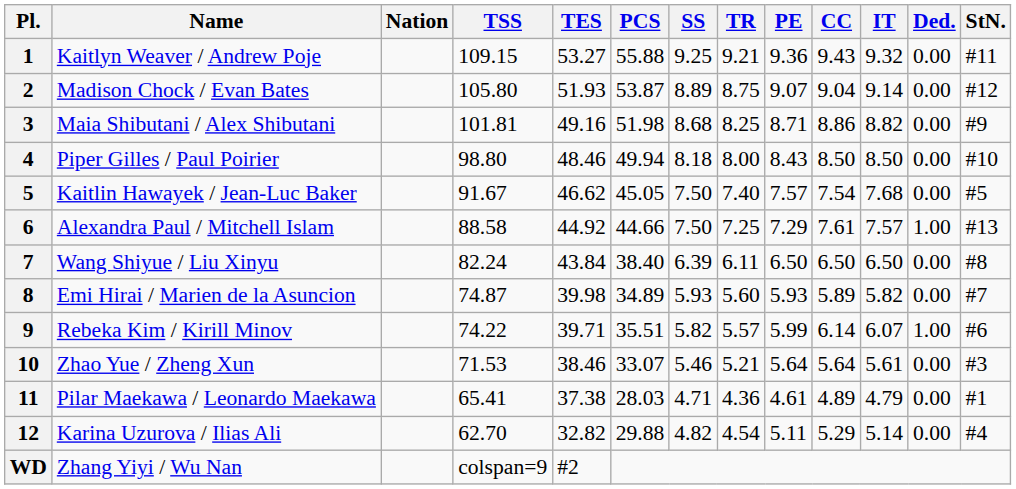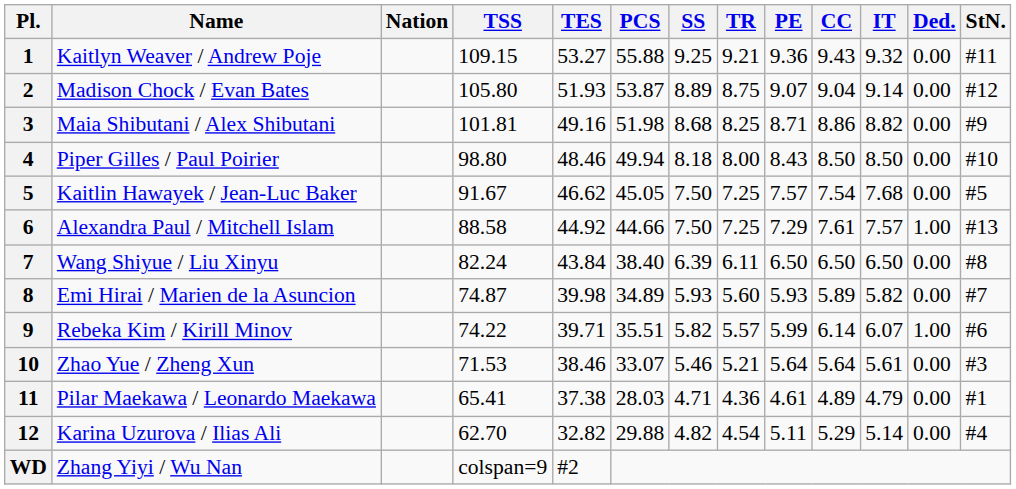5 | TR: 7.40 -> 7.25
